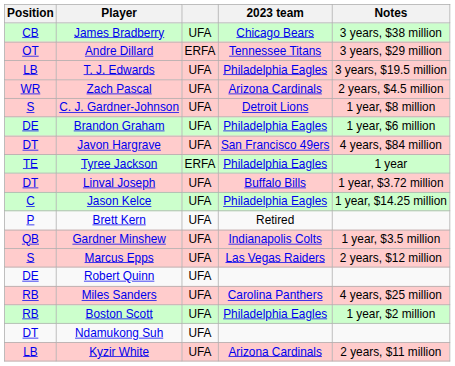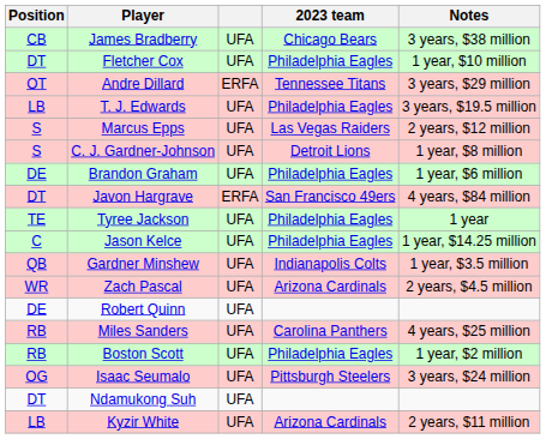+ row: DT | Fletcher Cox | UFA | Philadelphia Eagles | 1 year, $10 million
rows swapped: Marcus Epps <-> Zach Pascal
Javon Hargrave | column 3: UFA -> ERFA
Tyree Jackson | column 3: ERFA -> UFA
- row: DT | Linval Joseph | UFA | Buffalo Bills | 1 year, $3.72 million
- row: P | Brett Kern | UFA | Retired
+ row: OG | Isaac Seumalo | UFA | Pittsburgh Steelers | 3 years, $24 million
